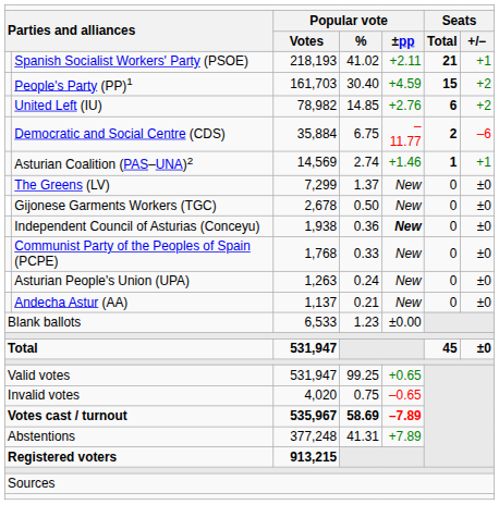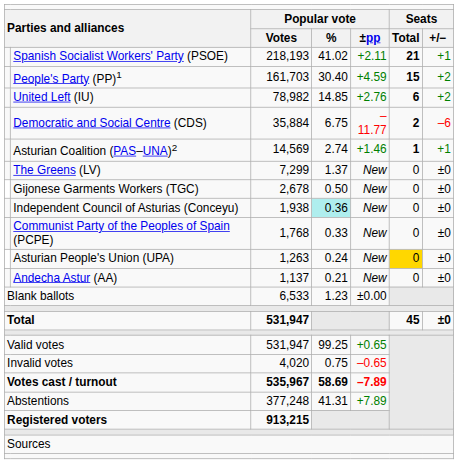Independent Council of Asturias (Conceyu) | column 4: no background -> paleturquoise background
Independent Council of Asturias (Conceyu) | column 5: bold -> normal
Asturian People's Union (UPA) | column 6: no background -> gold background
